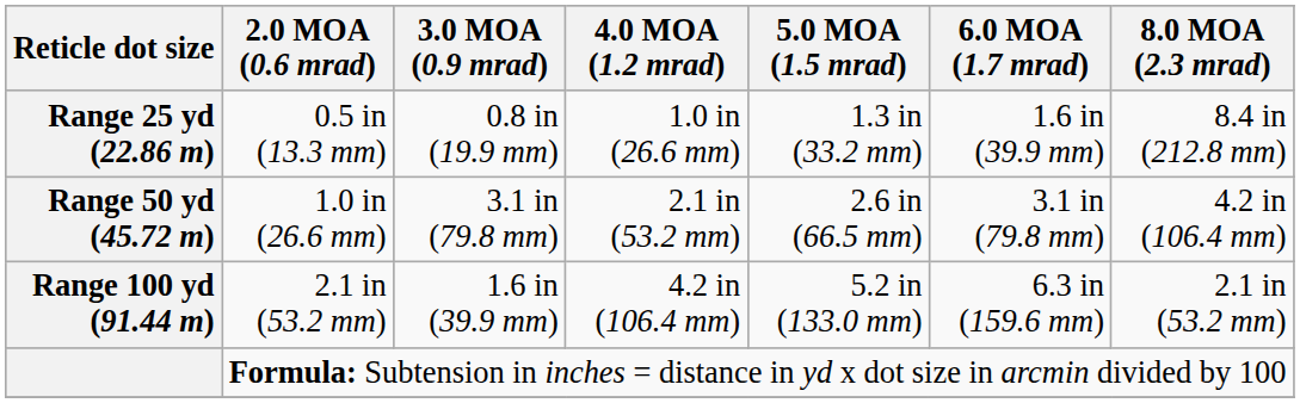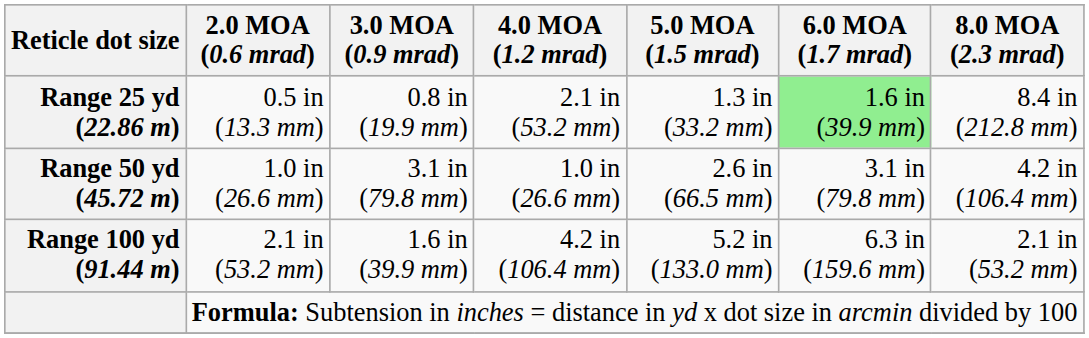Range 25 yd (22.86 m) | 4.0 MOA (1.2 mrad): 1.0 in (26.6 mm) -> 2.1 in (53.2 mm)
Range 25 yd (22.86 m) | 6.0 MOA (1.7 mrad): no background -> lightgreen background
Range 50 yd (45.72 m) | 4.0 MOA (1.2 mrad): 2.1 in (53.2 mm) -> 1.0 in (26.6 mm)
